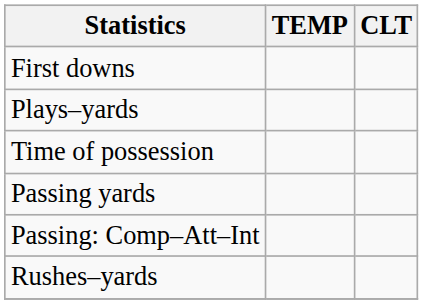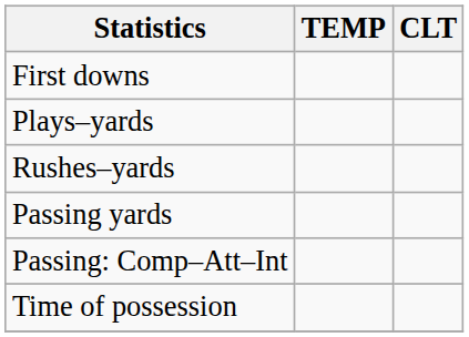rows swapped: Rushes–yards <-> Time of possession
